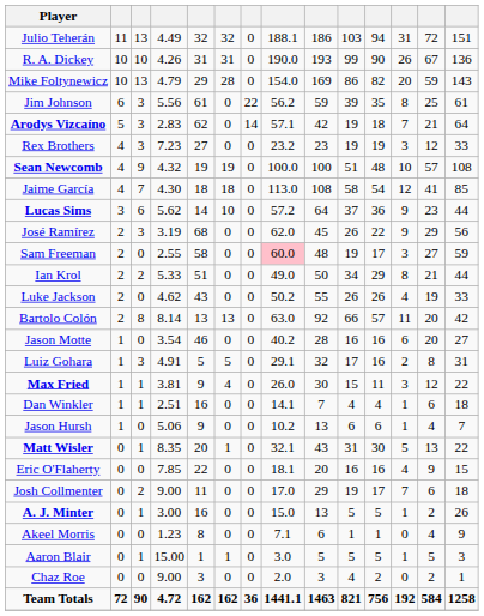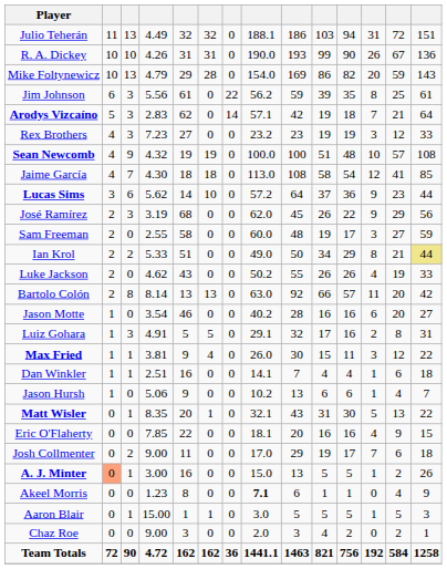Sam Freeman | column 8: pink background -> no background
Ian Krol | column 14: no background -> khaki background
A. J. Minter | column 2: no background -> lightsalmon background
Akeel Morris | column 8: normal -> bold
